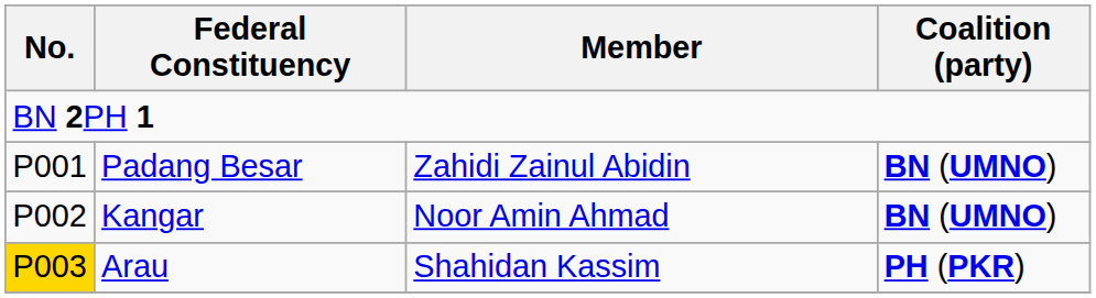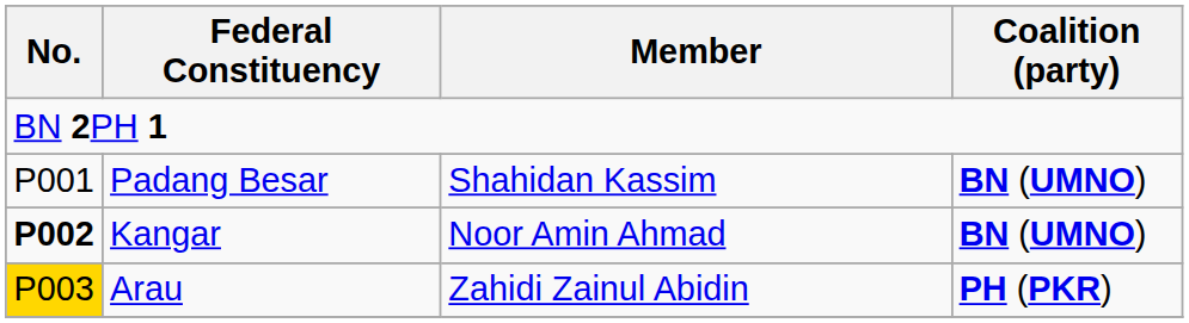Padang Besar | Member: Zahidi Zainul Abidin -> Shahidan Kassim
Kangar | No.: normal -> bold
Arau | Member: Shahidan Kassim -> Zahidi Zainul Abidin
